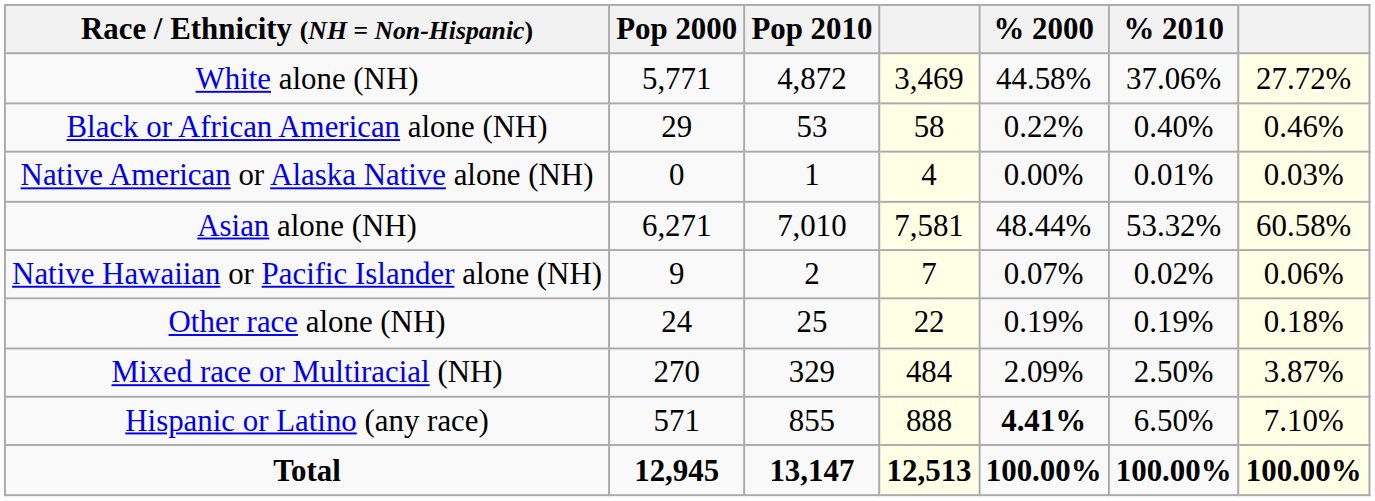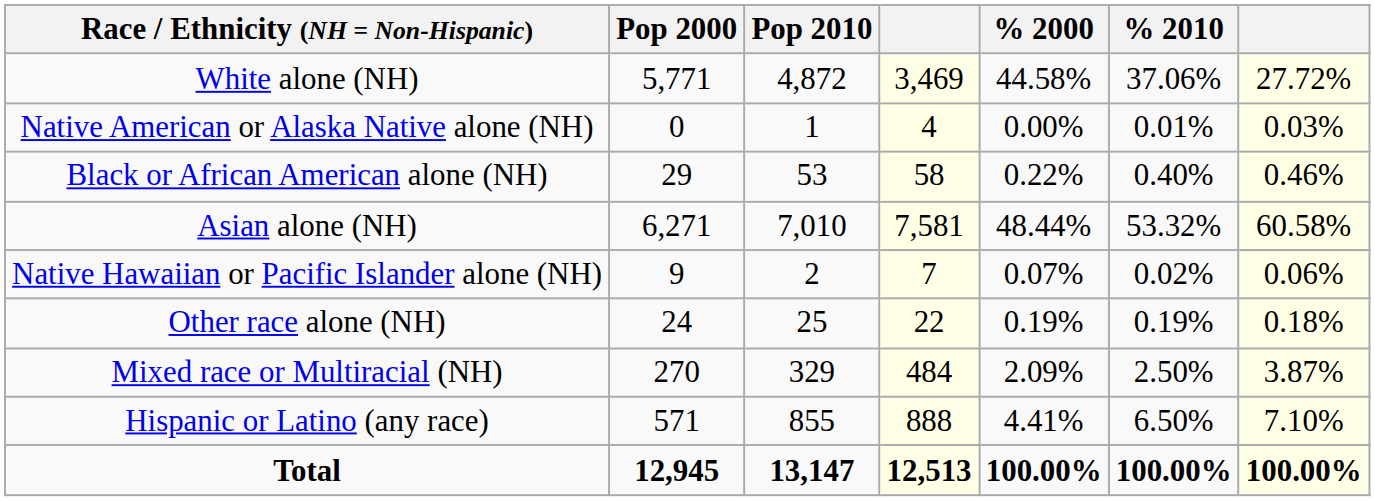rows swapped: Black or African American alone (NH) <-> Native American or Alaska Native alone (NH)
Hispanic or Latino (any race) | % 2000: bold -> normal
